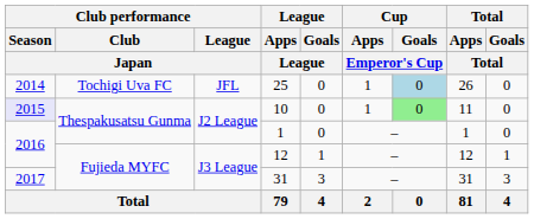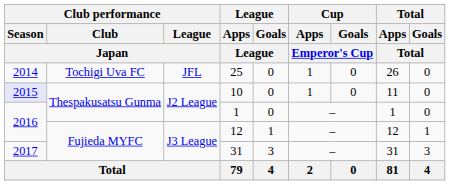25 | Cup / Goals / Emperor's Cup: lightblue background -> no background
10 | Cup / Goals / Emperor's Cup: lightgreen background -> no background
